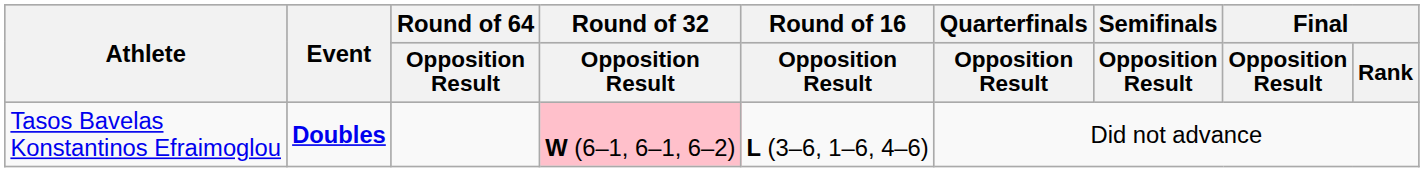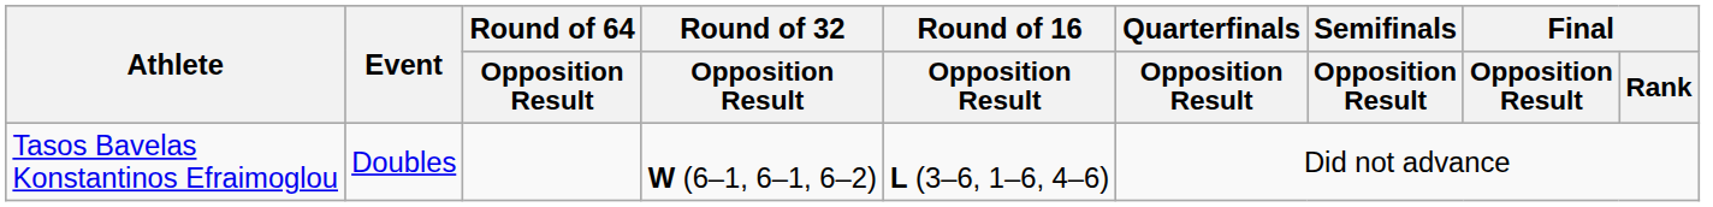Tasos Bavelas Konstantinos Efraimoglou | Event: bold -> normal
Tasos Bavelas Konstantinos Efraimoglou | Round of 32 / Opposition Result: pink background -> no background
